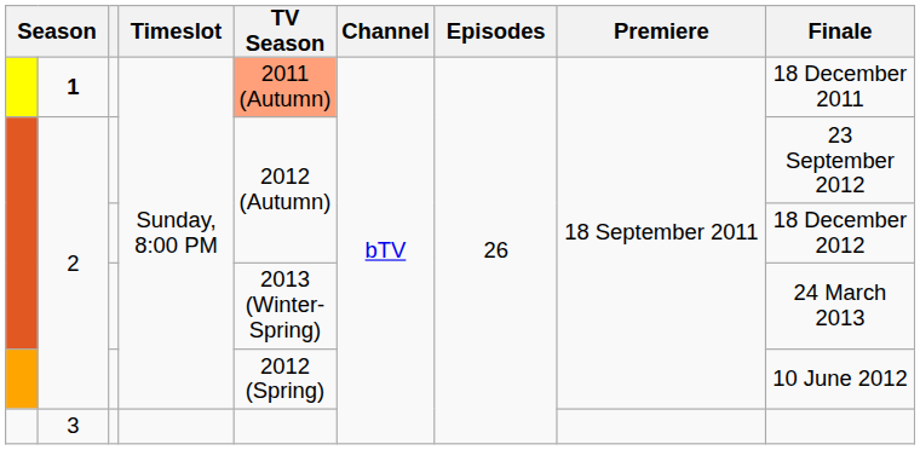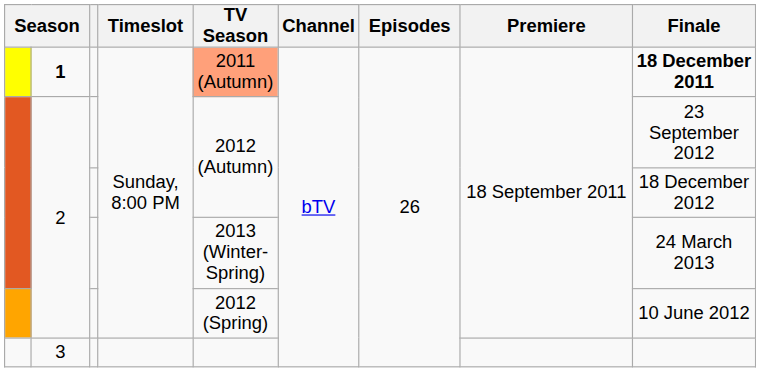1 | Finale: normal -> bold
